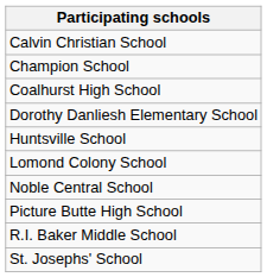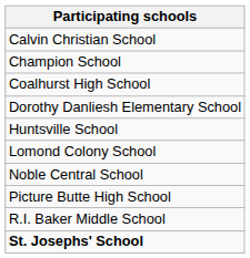row 11 | column 1: normal -> bold
